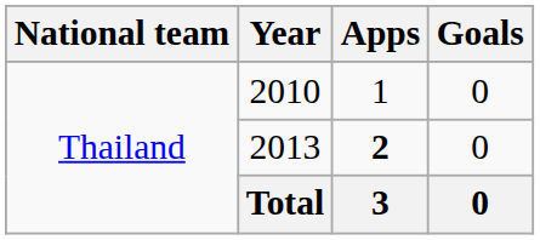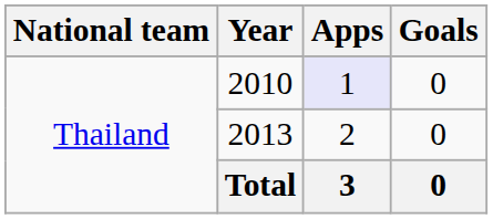2010 | Apps: no background -> lavender background
2013 | Apps: bold -> normal
